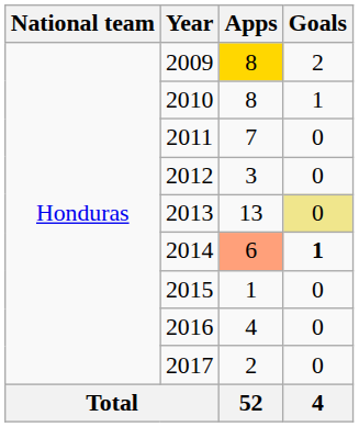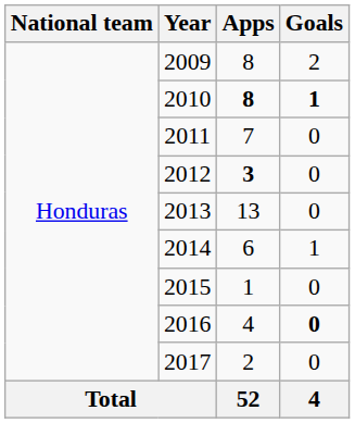2009 | Apps: gold background -> no background
2010 | Apps: normal -> bold
2010 | Goals: normal -> bold
2012 | Apps: normal -> bold
2013 | Goals: khaki background -> no background
2014 | Apps: lightsalmon background -> no background
2014 | Goals: bold -> normal
2016 | Goals: normal -> bold
